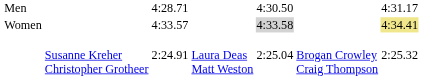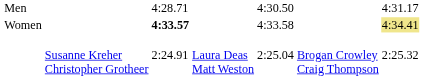Women | column 3: normal -> bold
Women | column 5: lightgrey background -> no background
